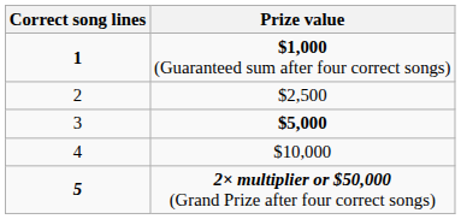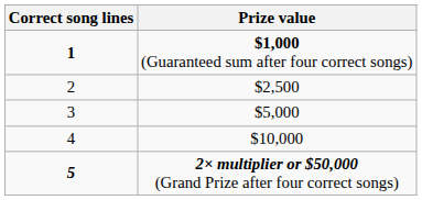3 | Prize value: bold -> normal
